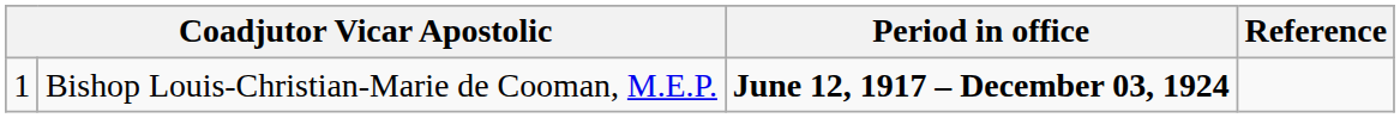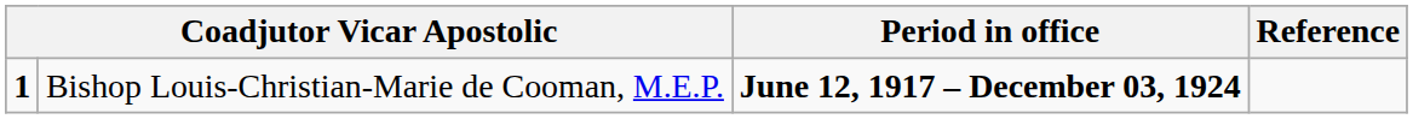Bishop Louis-Christian-Marie de Cooman, M.E.P. | column 1: normal -> bold
